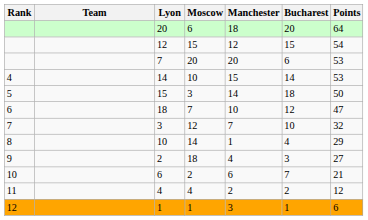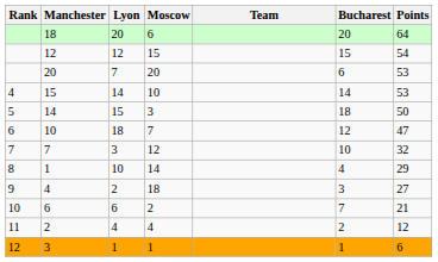columns swapped: Team <-> Manchester
